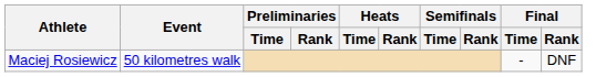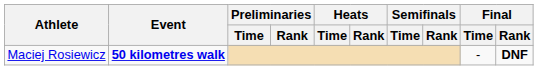Maciej Rosiewicz | Event: normal -> bold
Maciej Rosiewicz | Final / Rank: normal -> bold
